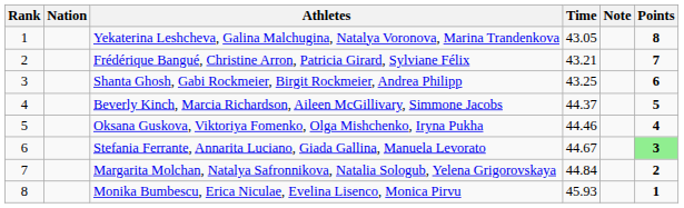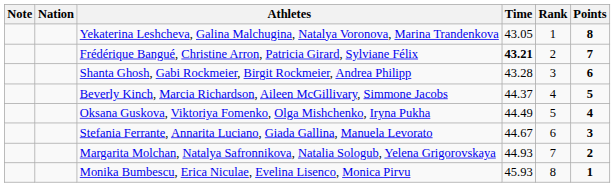columns swapped: Rank <-> Note
row 3 | Time: normal -> bold
row 4 | Time: 43.25 -> 43.28
row 6 | Time: 44.46 -> 44.49
row 7 | Points: lightgreen background -> no background
row 8 | Time: 44.84 -> 44.93
